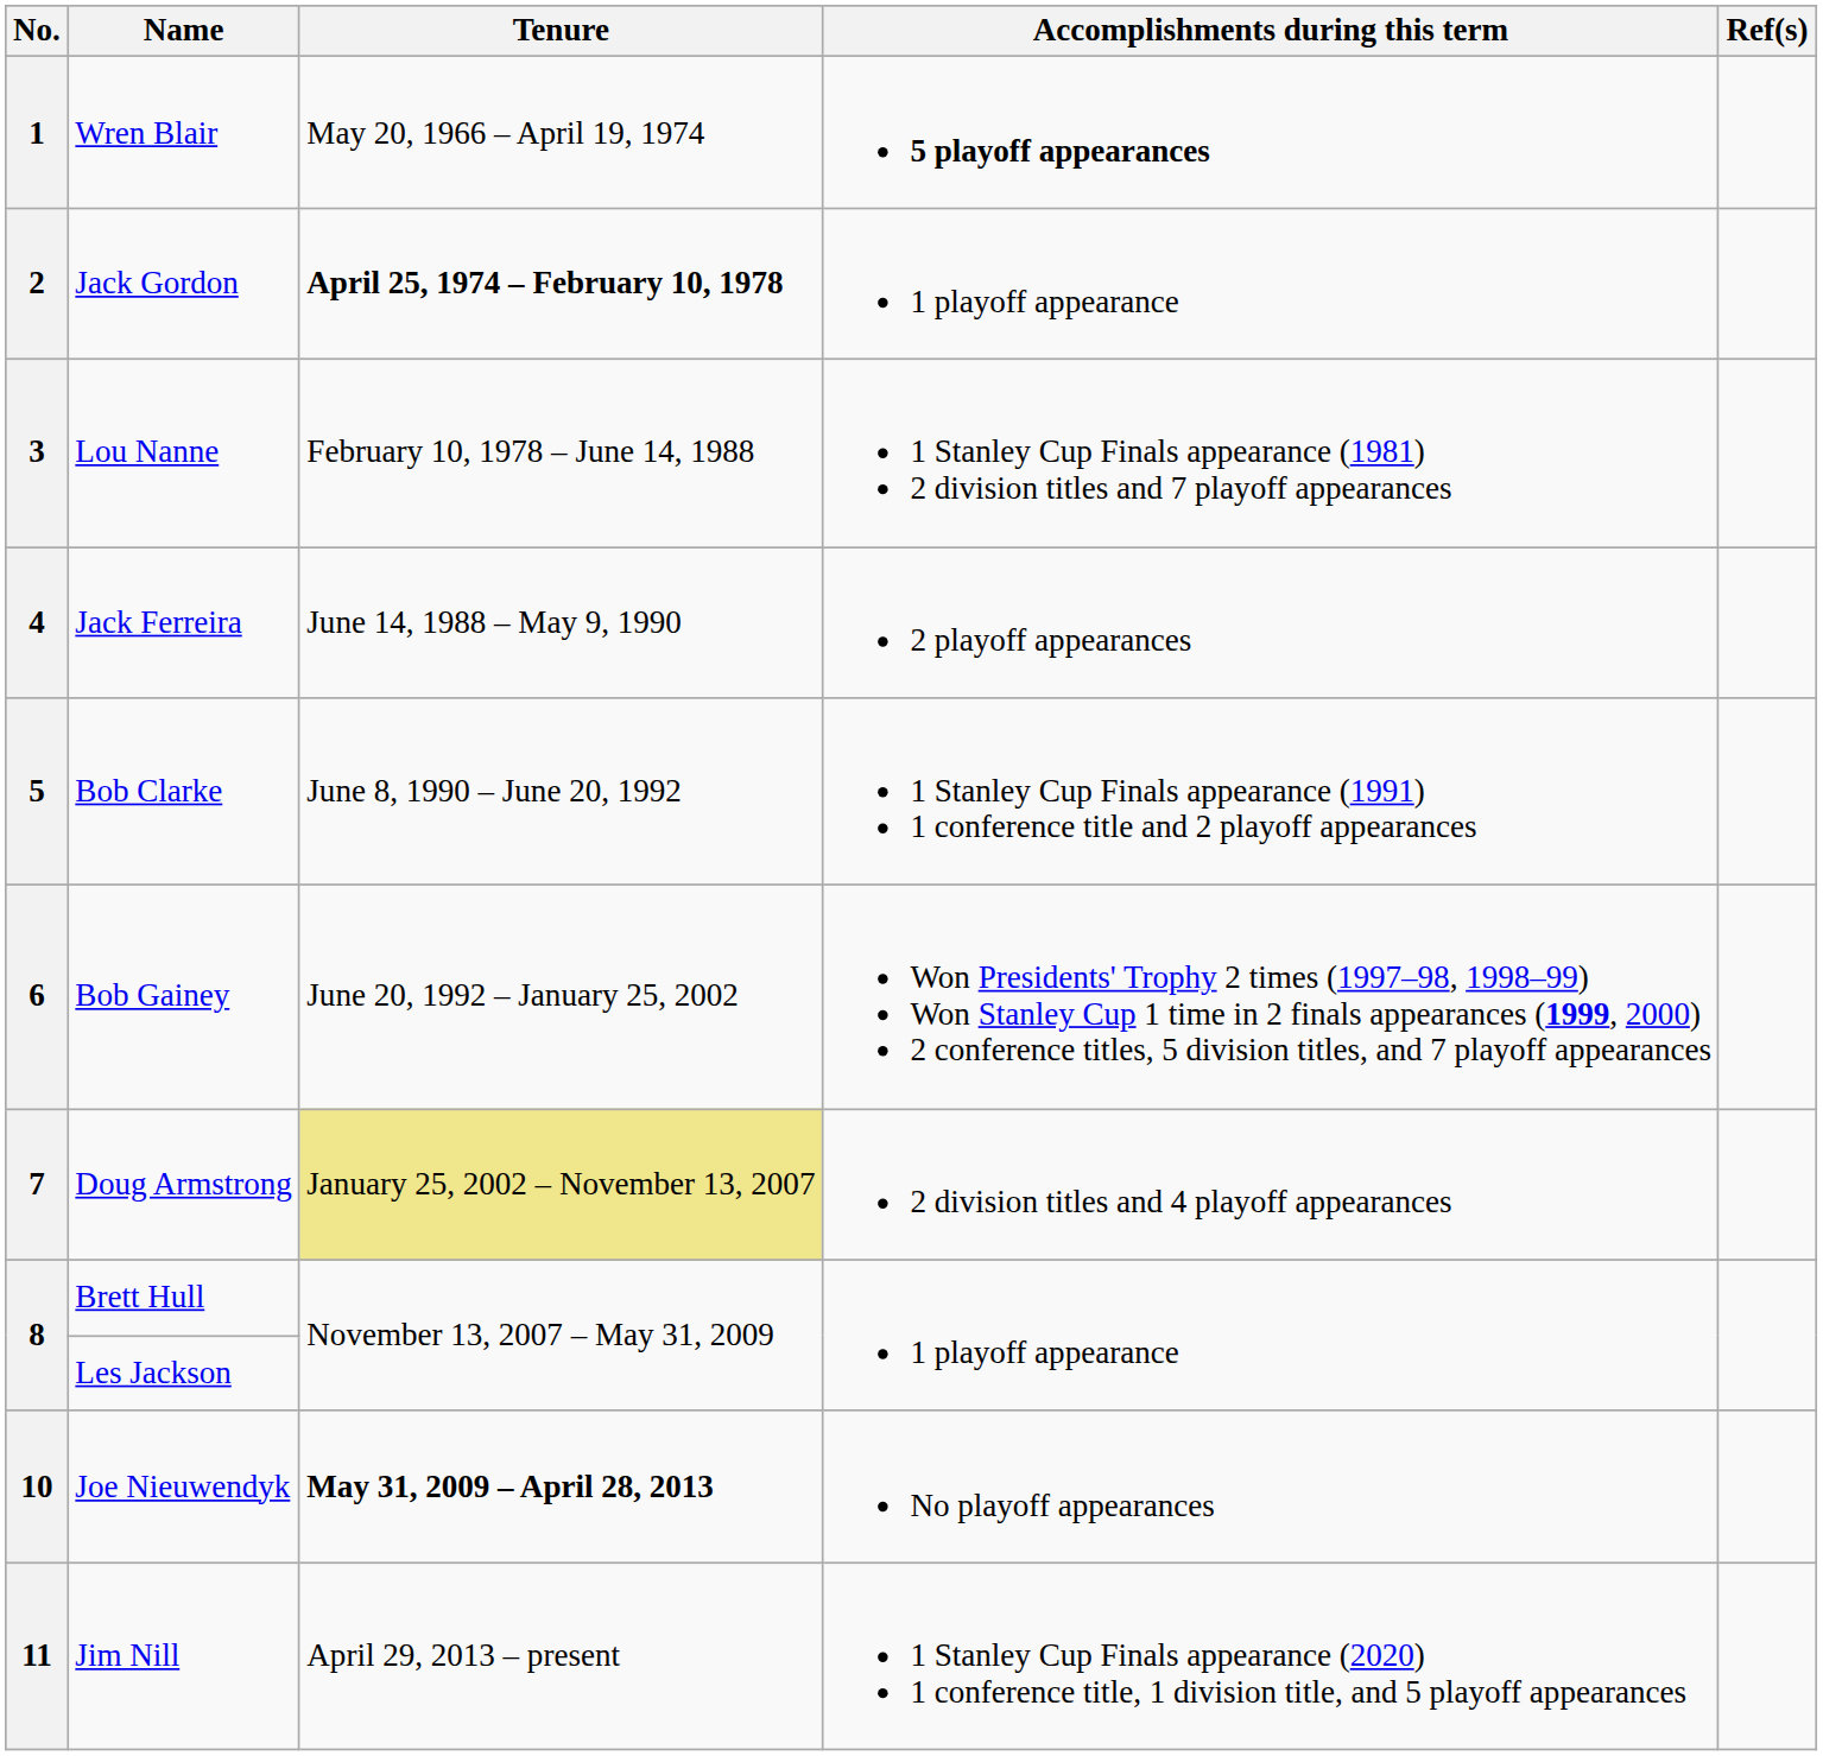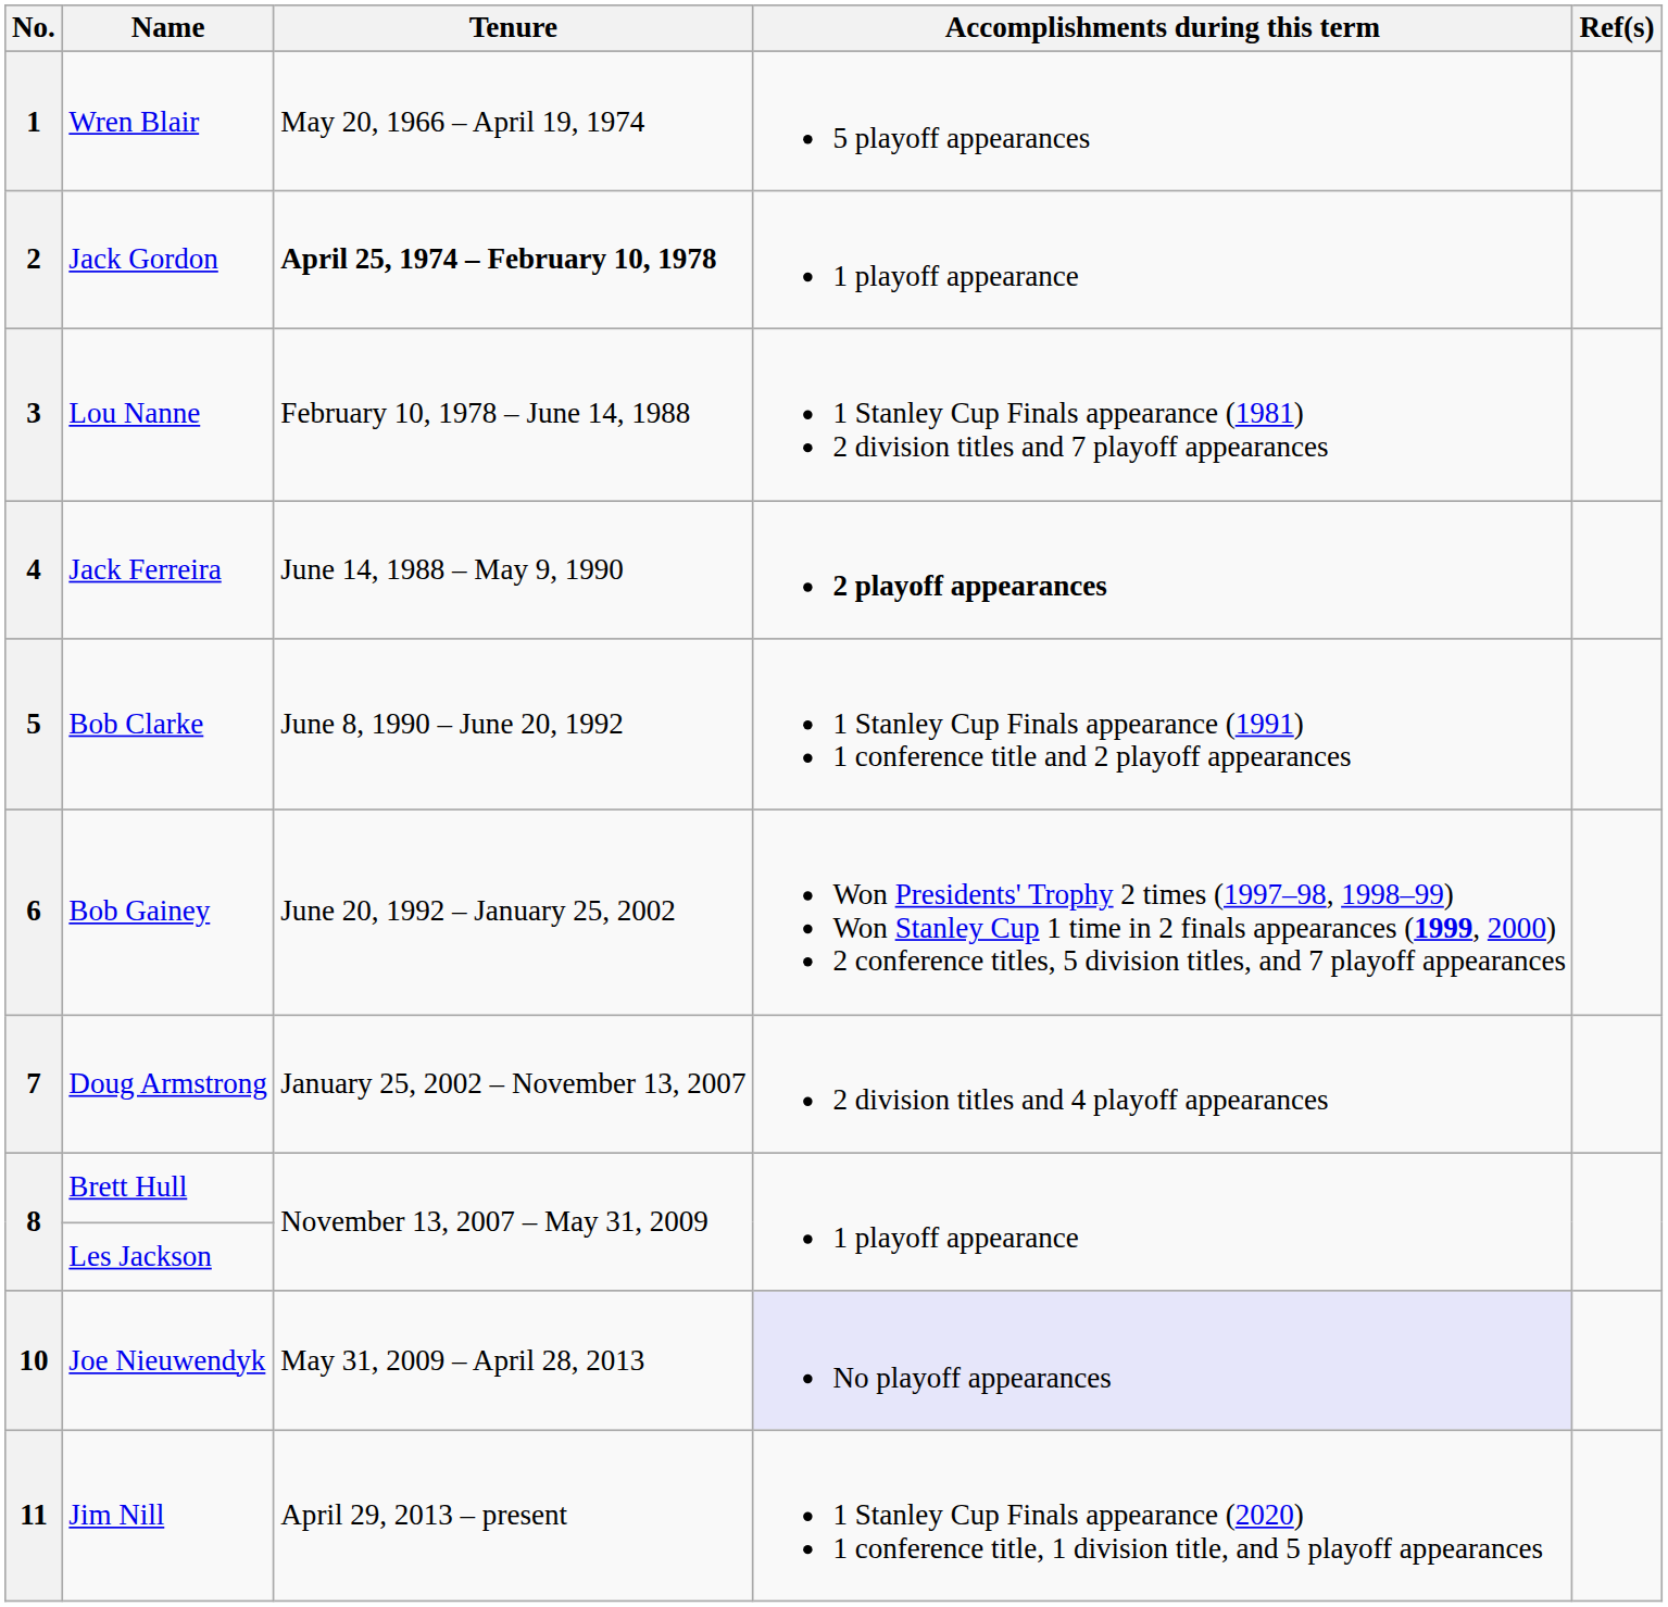1 | Accomplishments during this term: bold -> normal
4 | Accomplishments during this term: normal -> bold
7 | Tenure: khaki background -> no background
10 | Tenure: bold -> normal
10 | Accomplishments during this term: no background -> lavender background
